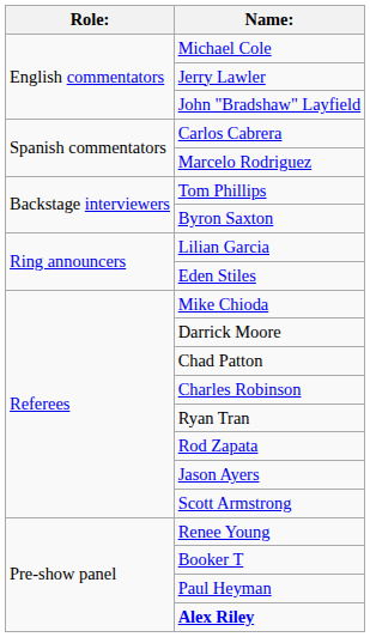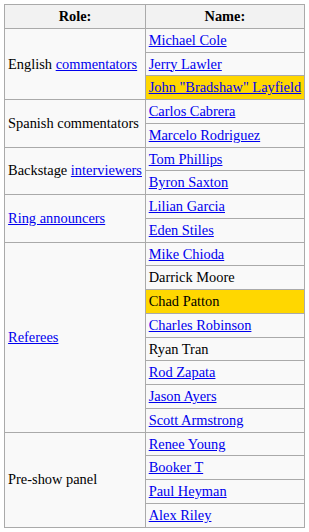John "Bradshaw" Layfield | Name:: no background -> gold background
Chad Patton | Name:: no background -> gold background
Alex Riley | Name:: bold -> normal
